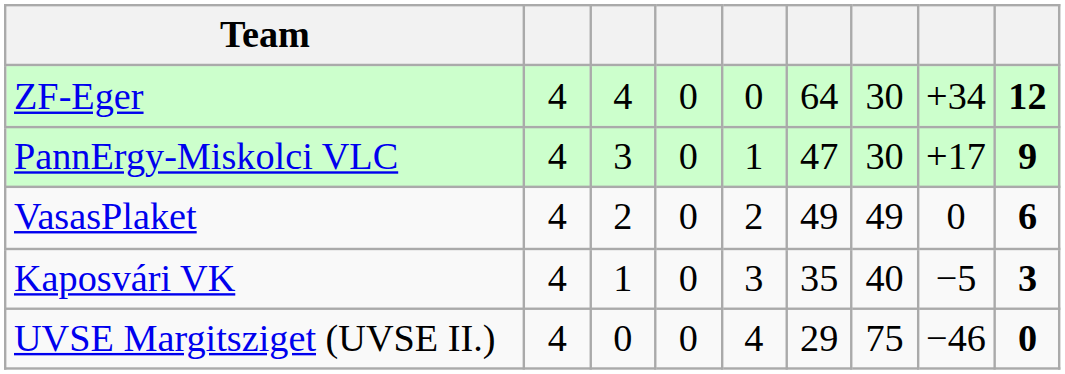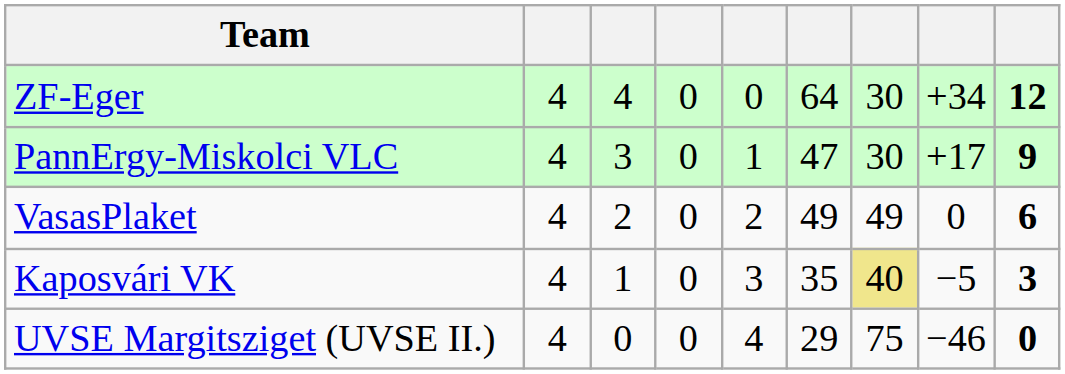Kaposvári VK | column 7: no background -> khaki background
